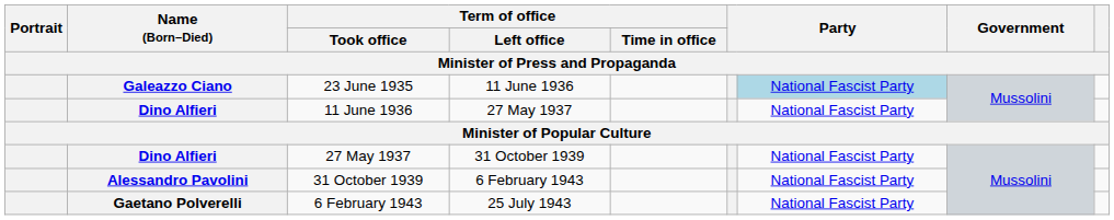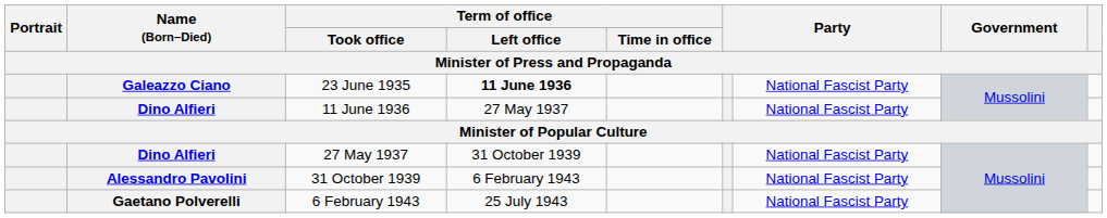23 June 1935 | Term of office / Left office: normal -> bold
23 June 1935 | column 7: lightblue background -> no background
